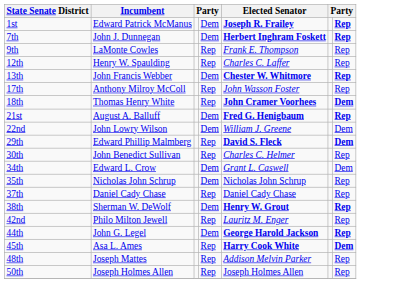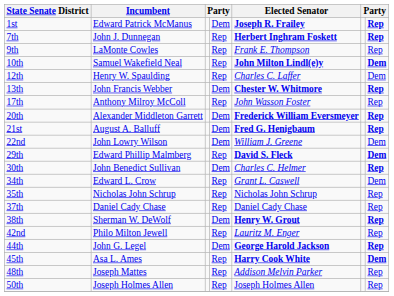7th | column 4: Dem -> Rep
+ row: 10th | Samuel Wakefield Neal | Rep | John Milton Lindl(e)y | Dem
12th | column 7: Rep -> Dem
- row: 18th | Thomas Henry White | Rep | John Cramer Voorhees | Dem
+ row: 20th | Alexander Middleton Garrett | Dem | Frederick William Eversmeyer | Rep
30th | column 4: Rep -> Dem
30th | column 7: normal -> bold
34th | column 4: Dem -> Rep
35th | column 4: Dem -> Rep
